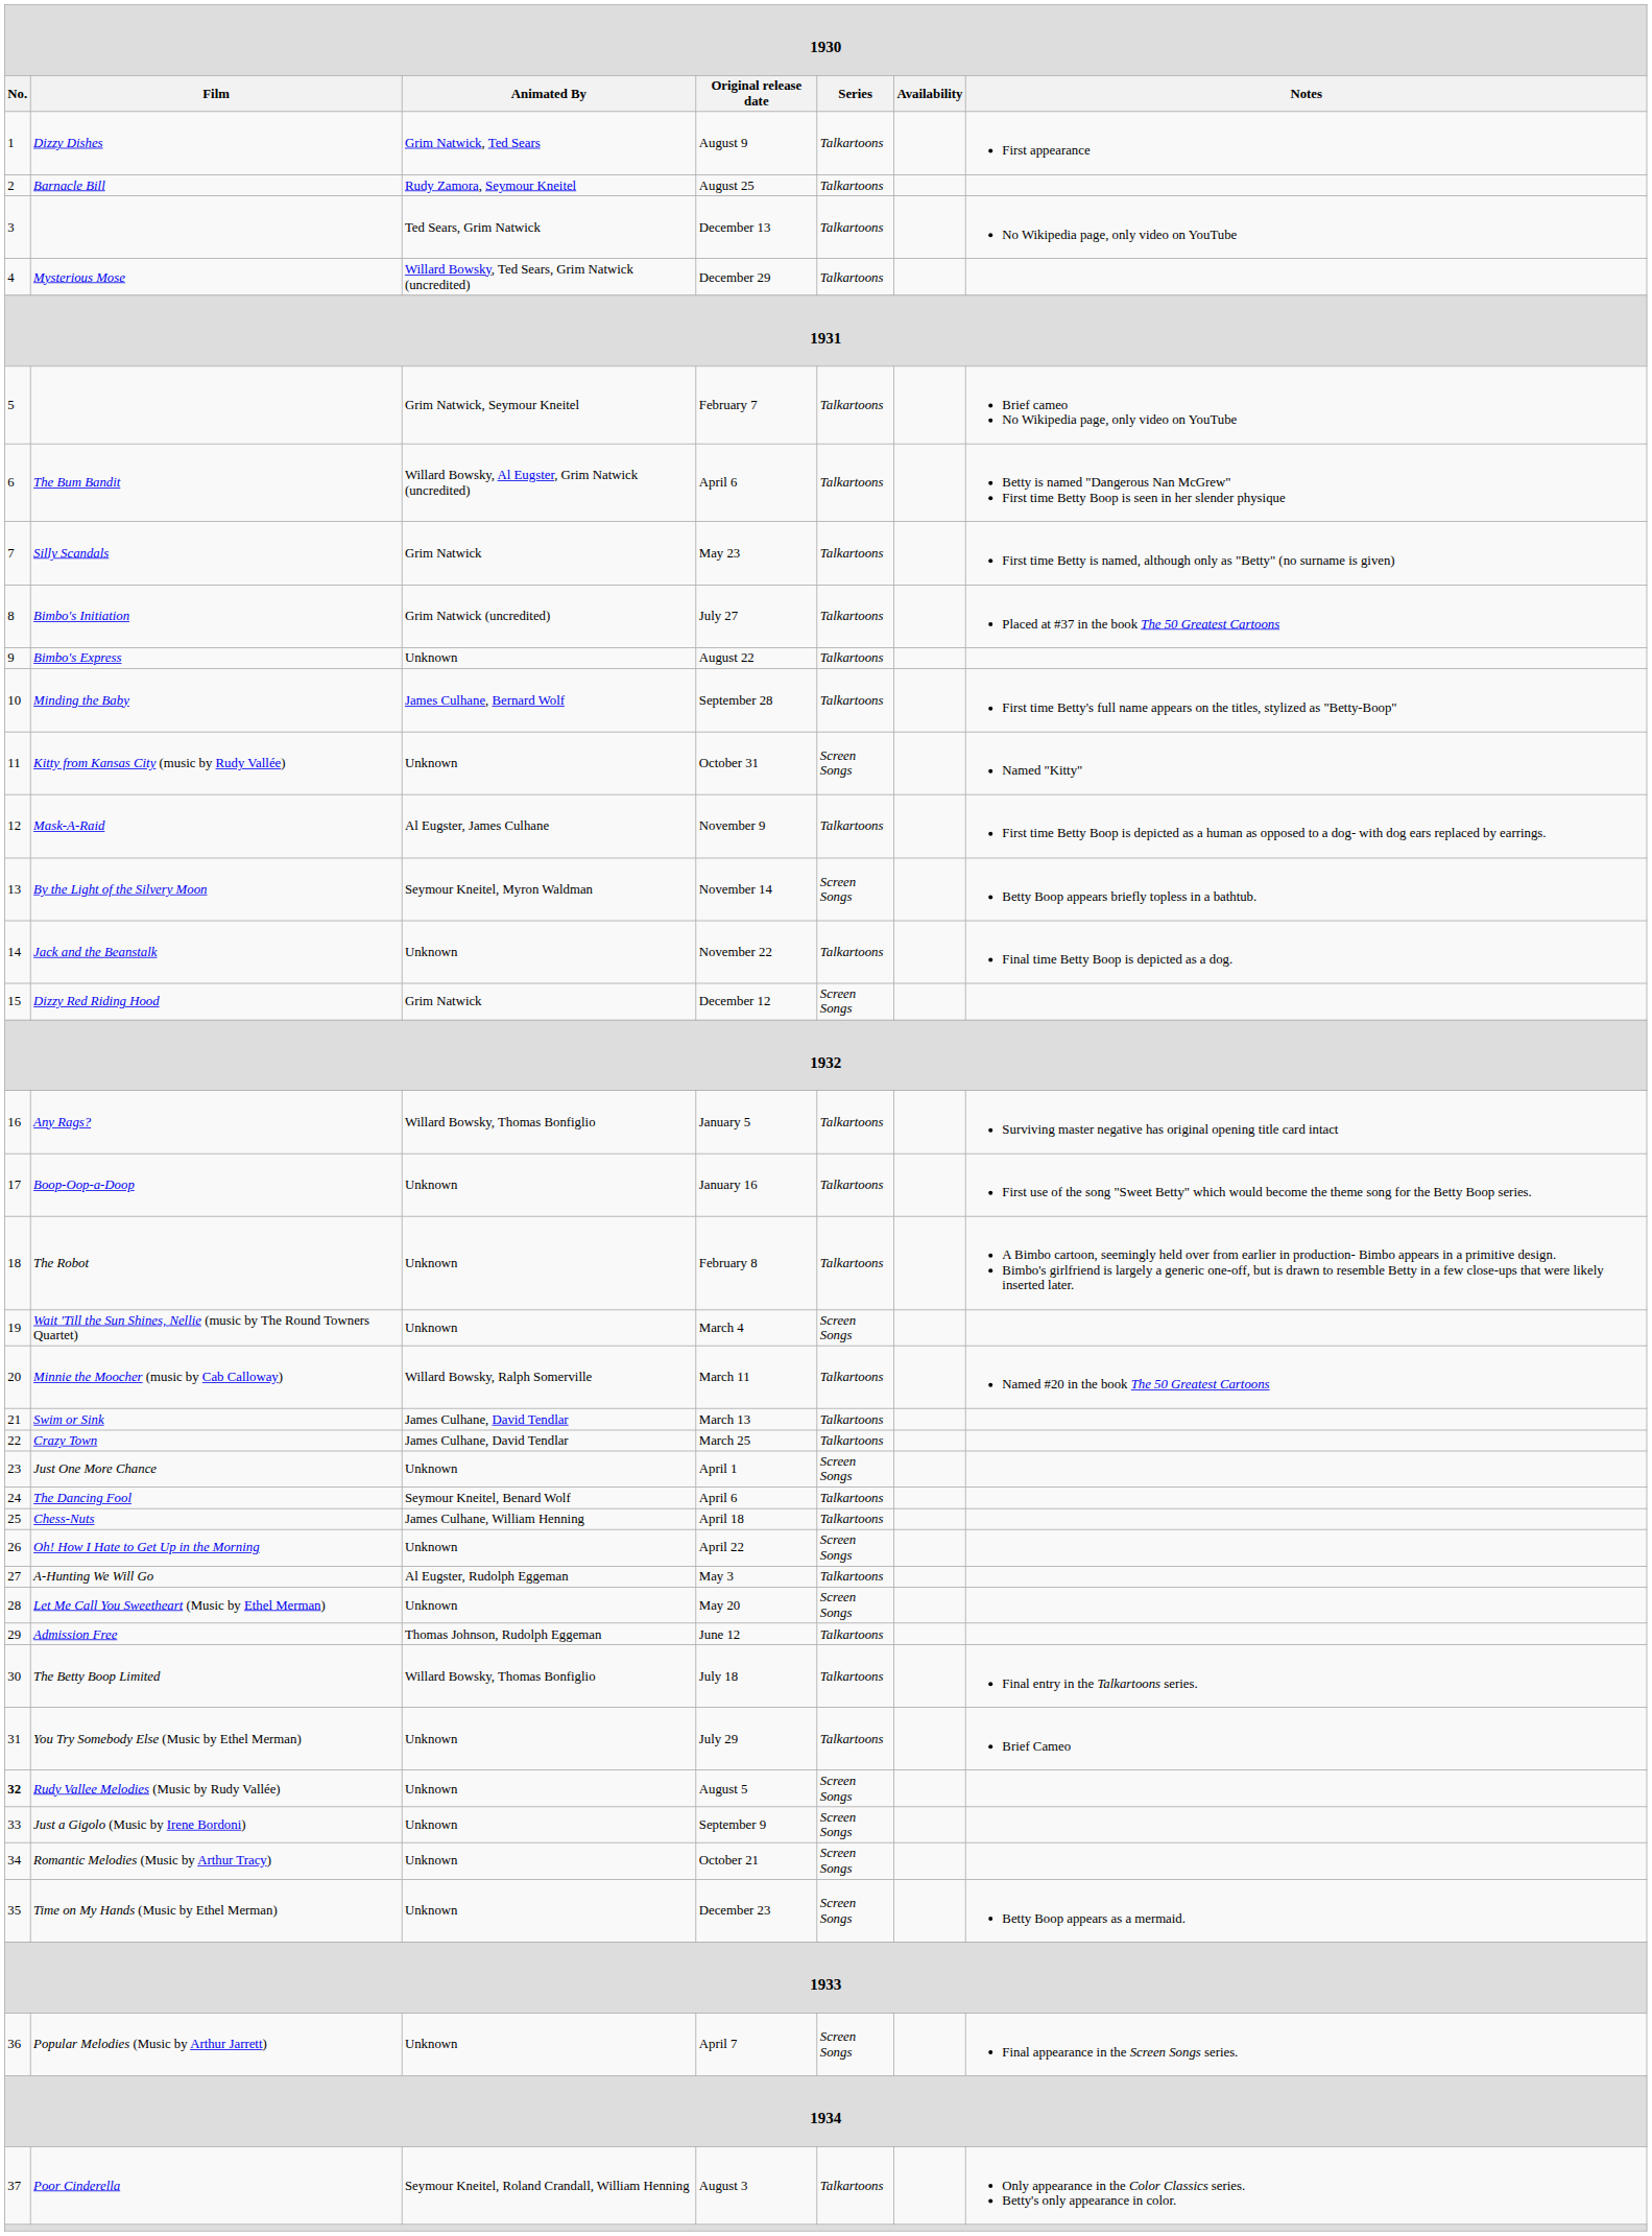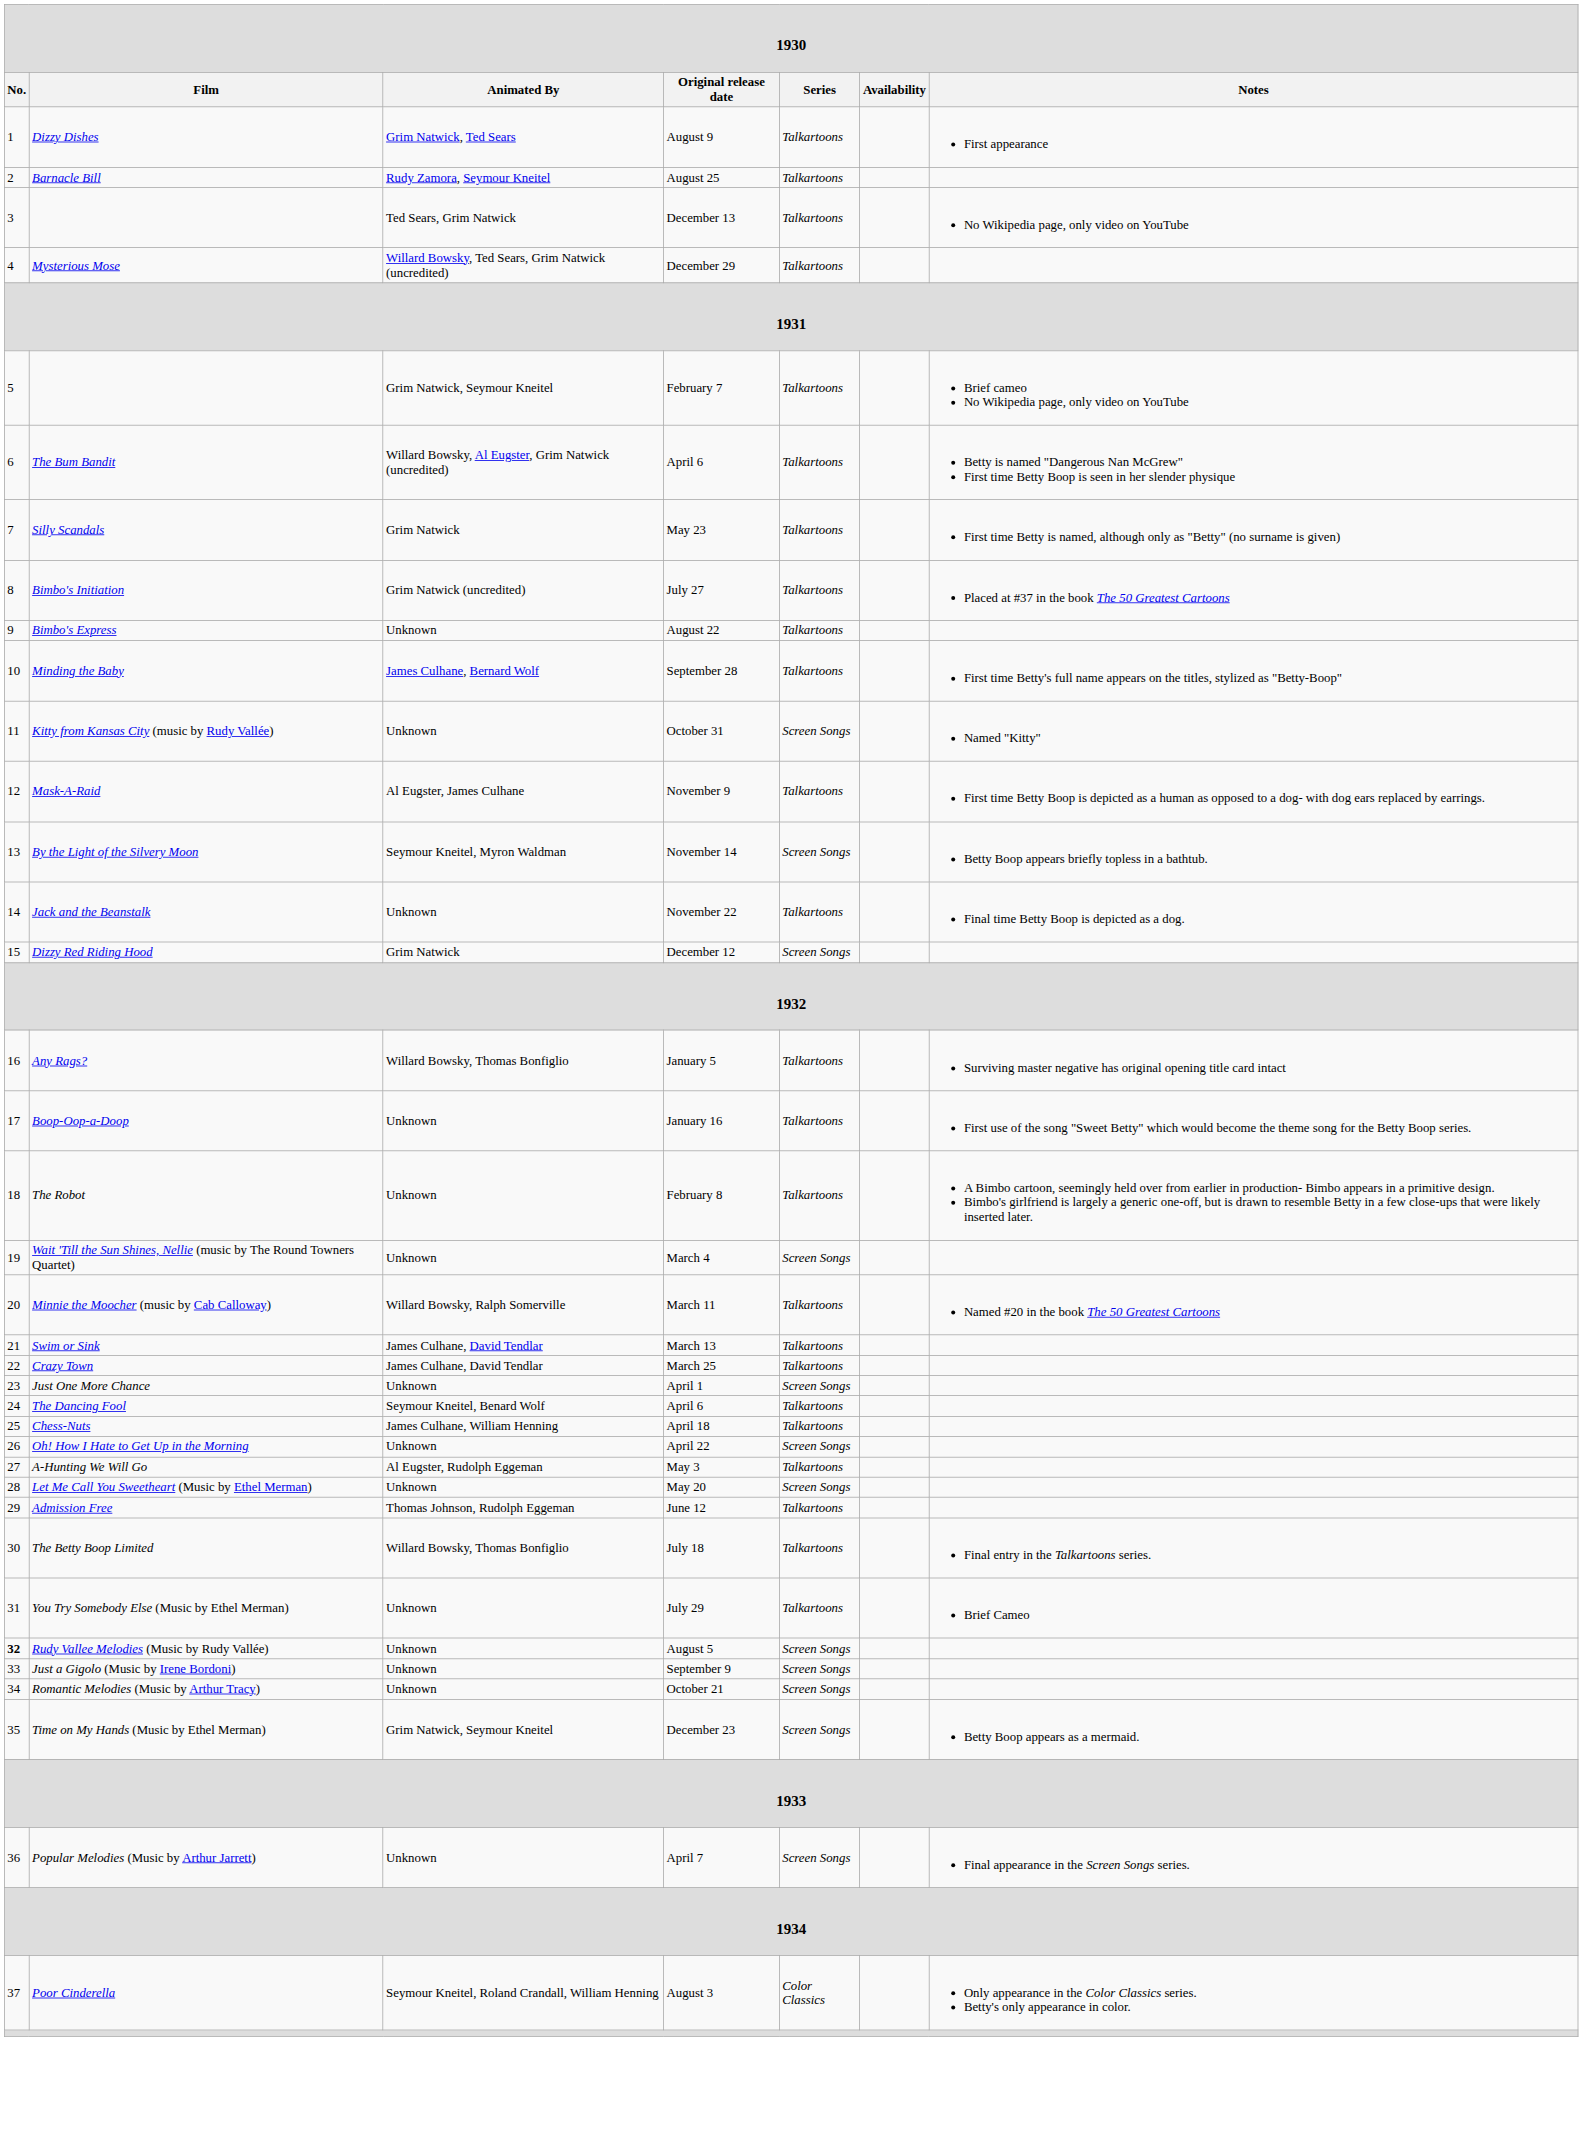December 23 | column 3: Unknown -> Grim Natwick, Seymour Kneitel
August 3 | column 5: Talkartoons -> Color Classics
